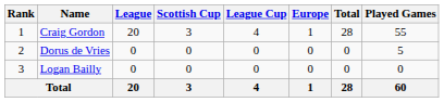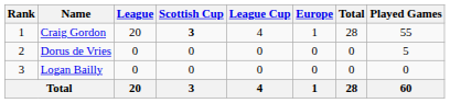Craig Gordon | Scottish Cup: normal -> bold
